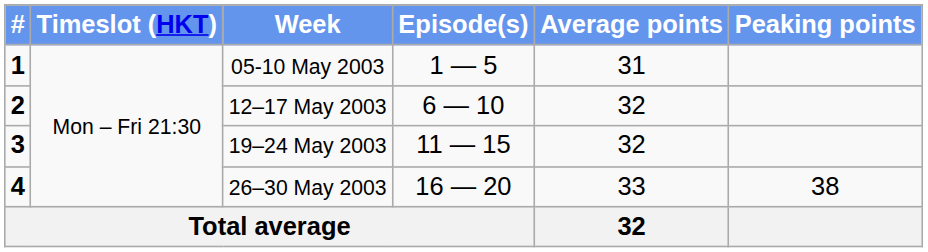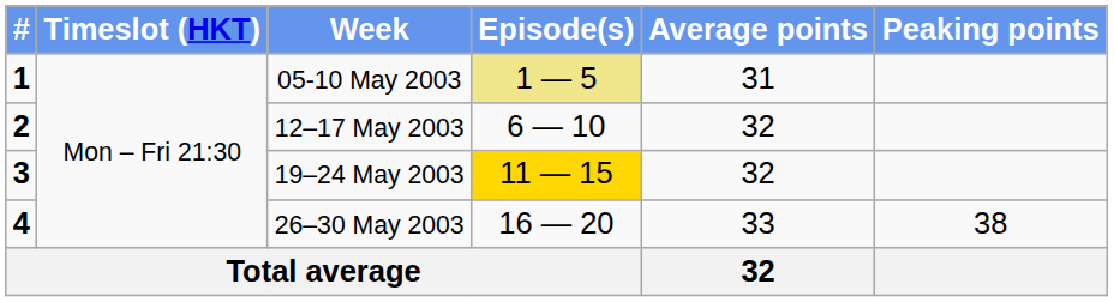05-10 May 2003 | Episode(s): no background -> khaki background
19–24 May 2003 | Episode(s): no background -> gold background
